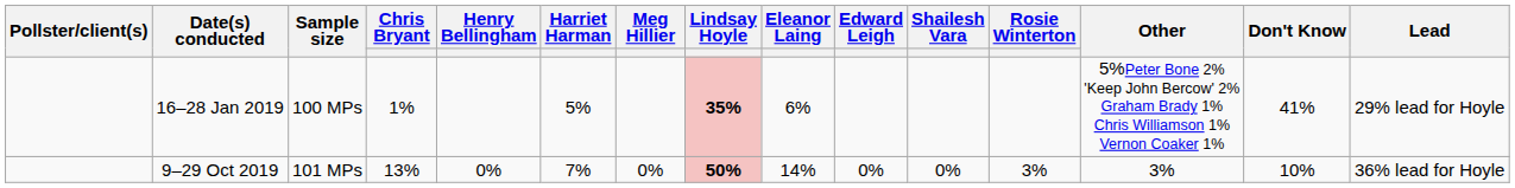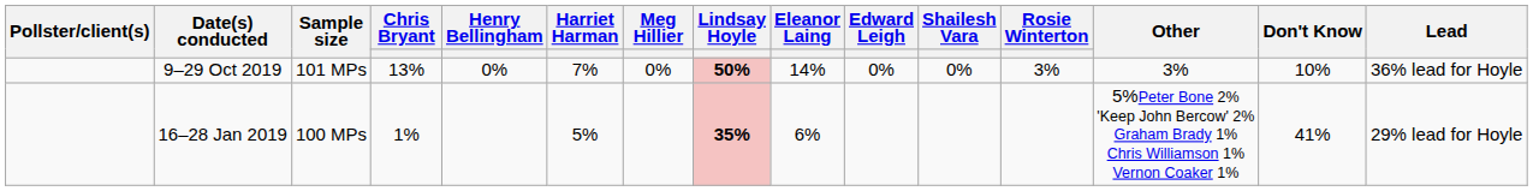rows swapped: 9–29 Oct 2019 <-> 16–28 Jan 2019
